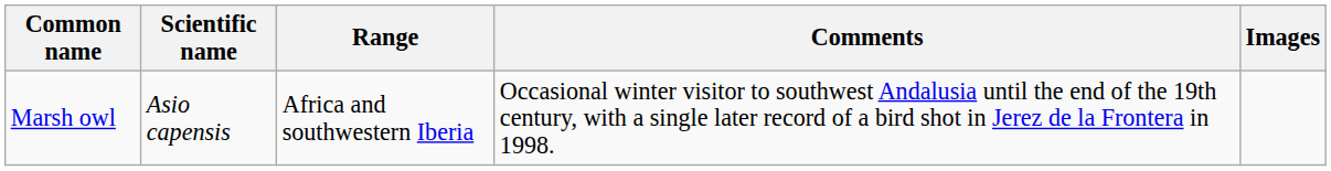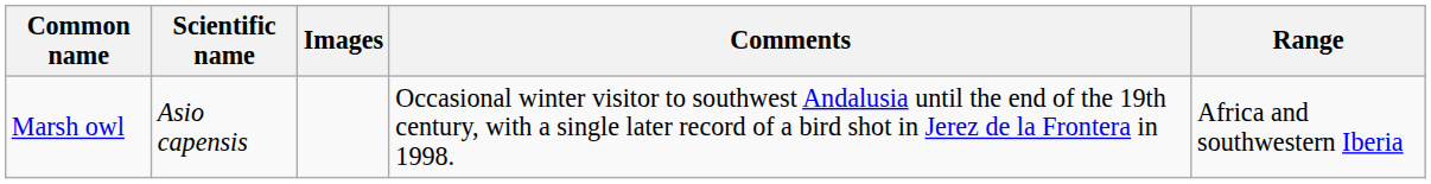columns swapped: Range <-> Images
